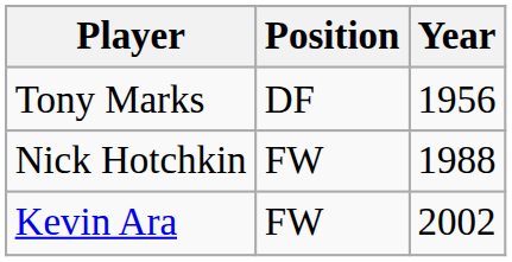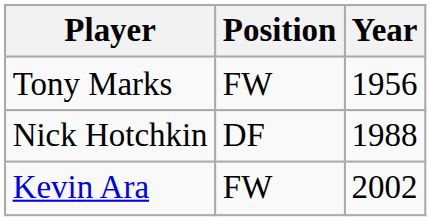Tony Marks | Position: DF -> FW
Nick Hotchkin | Position: FW -> DF
